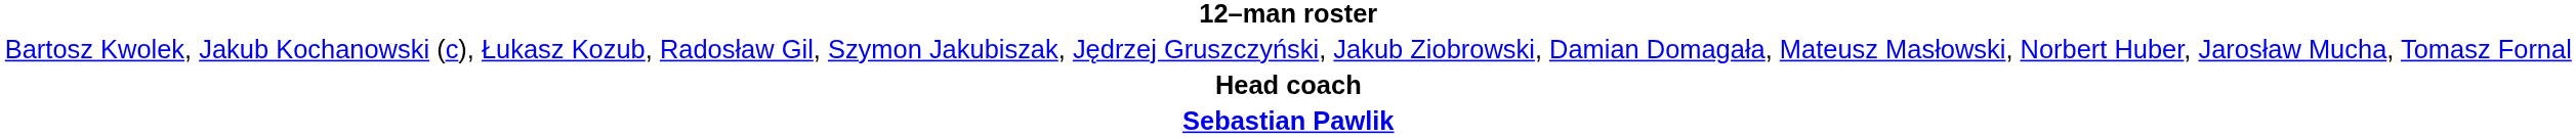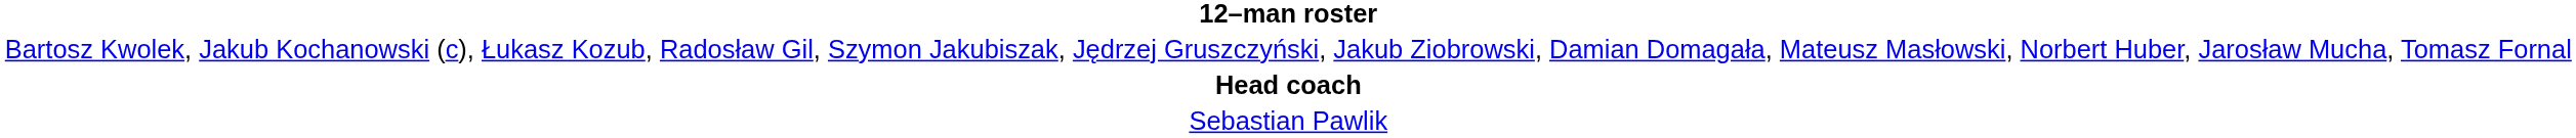row 4 | column 1: bold -> normal
